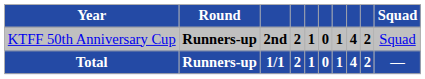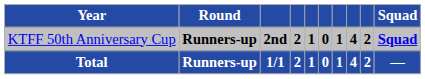KTFF 50th Anniversary Cup | Squad: normal -> bold
